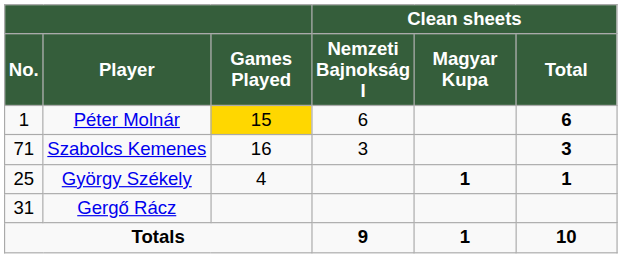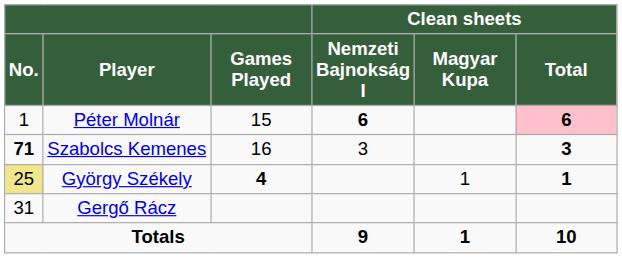Péter Molnár | Games Played: gold background -> no background
Péter Molnár | Clean sheets / Nemzeti Bajnokság I: normal -> bold
Péter Molnár | Clean sheets / Total: no background -> pink background
Szabolcs Kemenes | No.: normal -> bold
György Székely | No.: no background -> khaki background
György Székely | Games Played: normal -> bold
György Székely | Clean sheets / Magyar Kupa: bold -> normal
